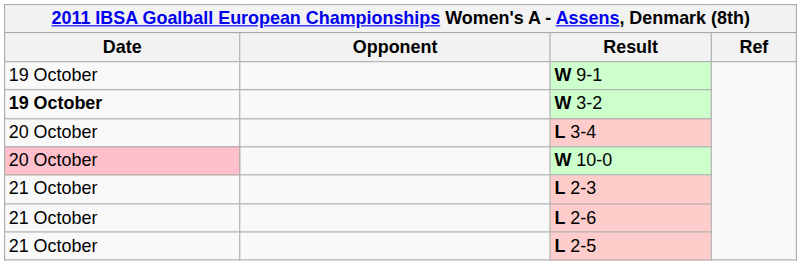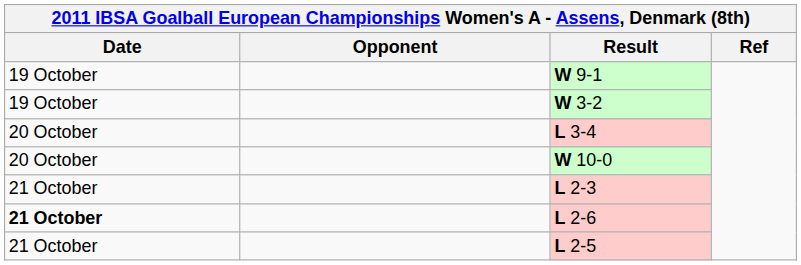W 3-2 | Date: bold -> normal
W 10-0 | Date: pink background -> no background
L 2-6 | Date: normal -> bold
